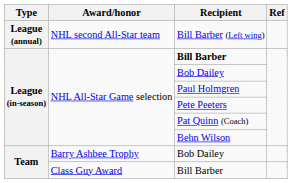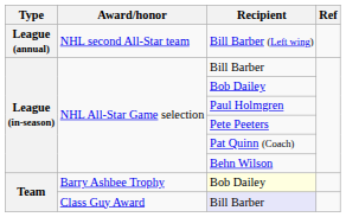NHL All-Star Game selection / Bill Barber | Recipient: bold -> normal
Barry Ashbee Trophy / Bob Dailey | Recipient: no background -> lightyellow background
Class Guy Award / Bill Barber | Recipient: no background -> lavender background
